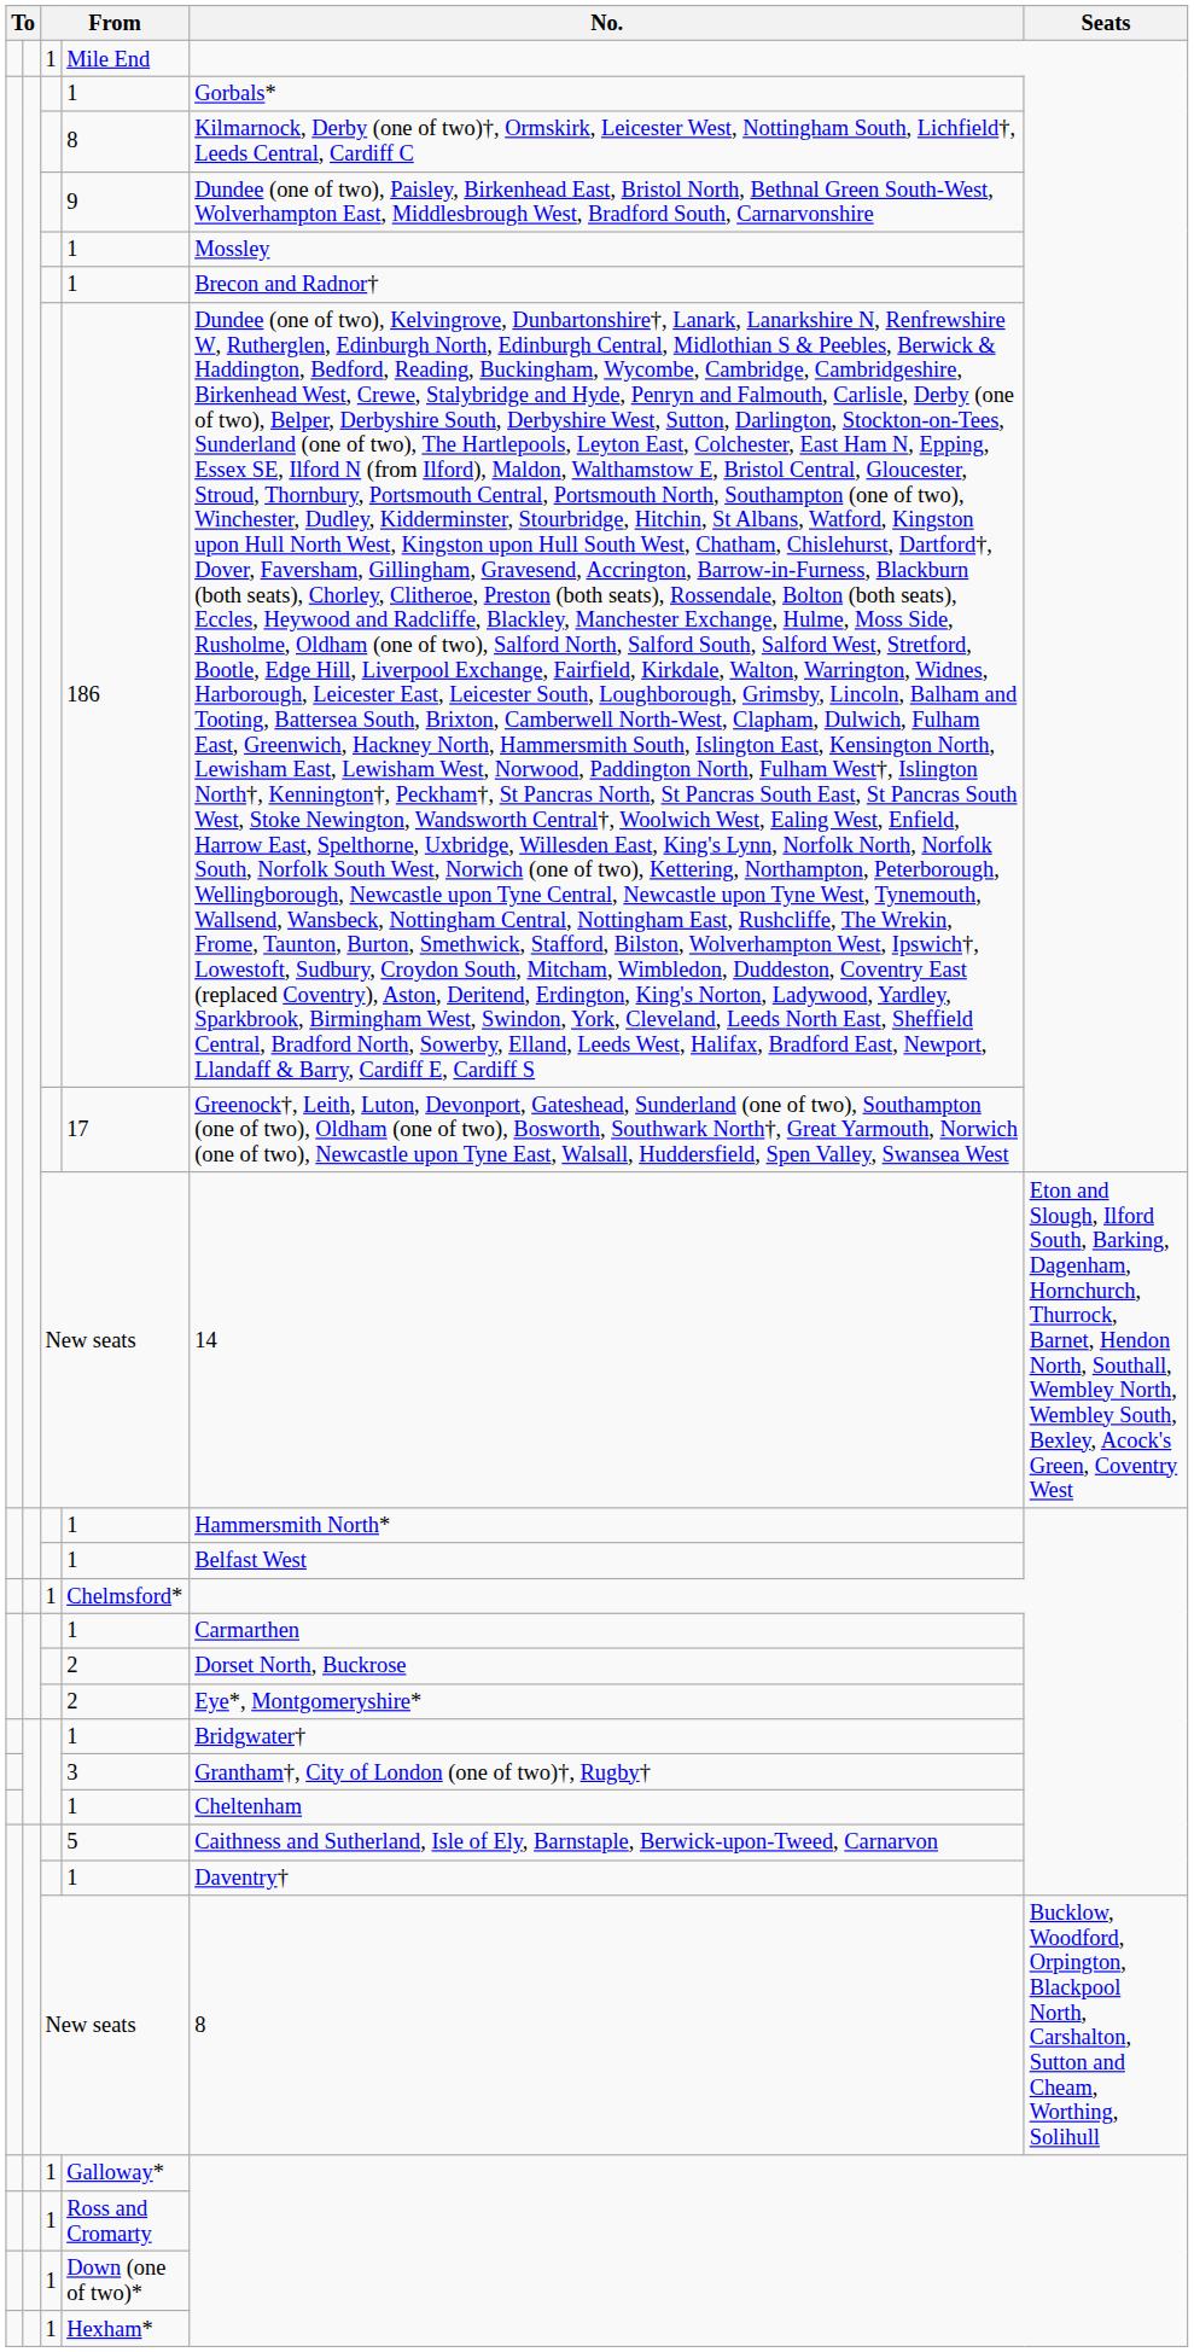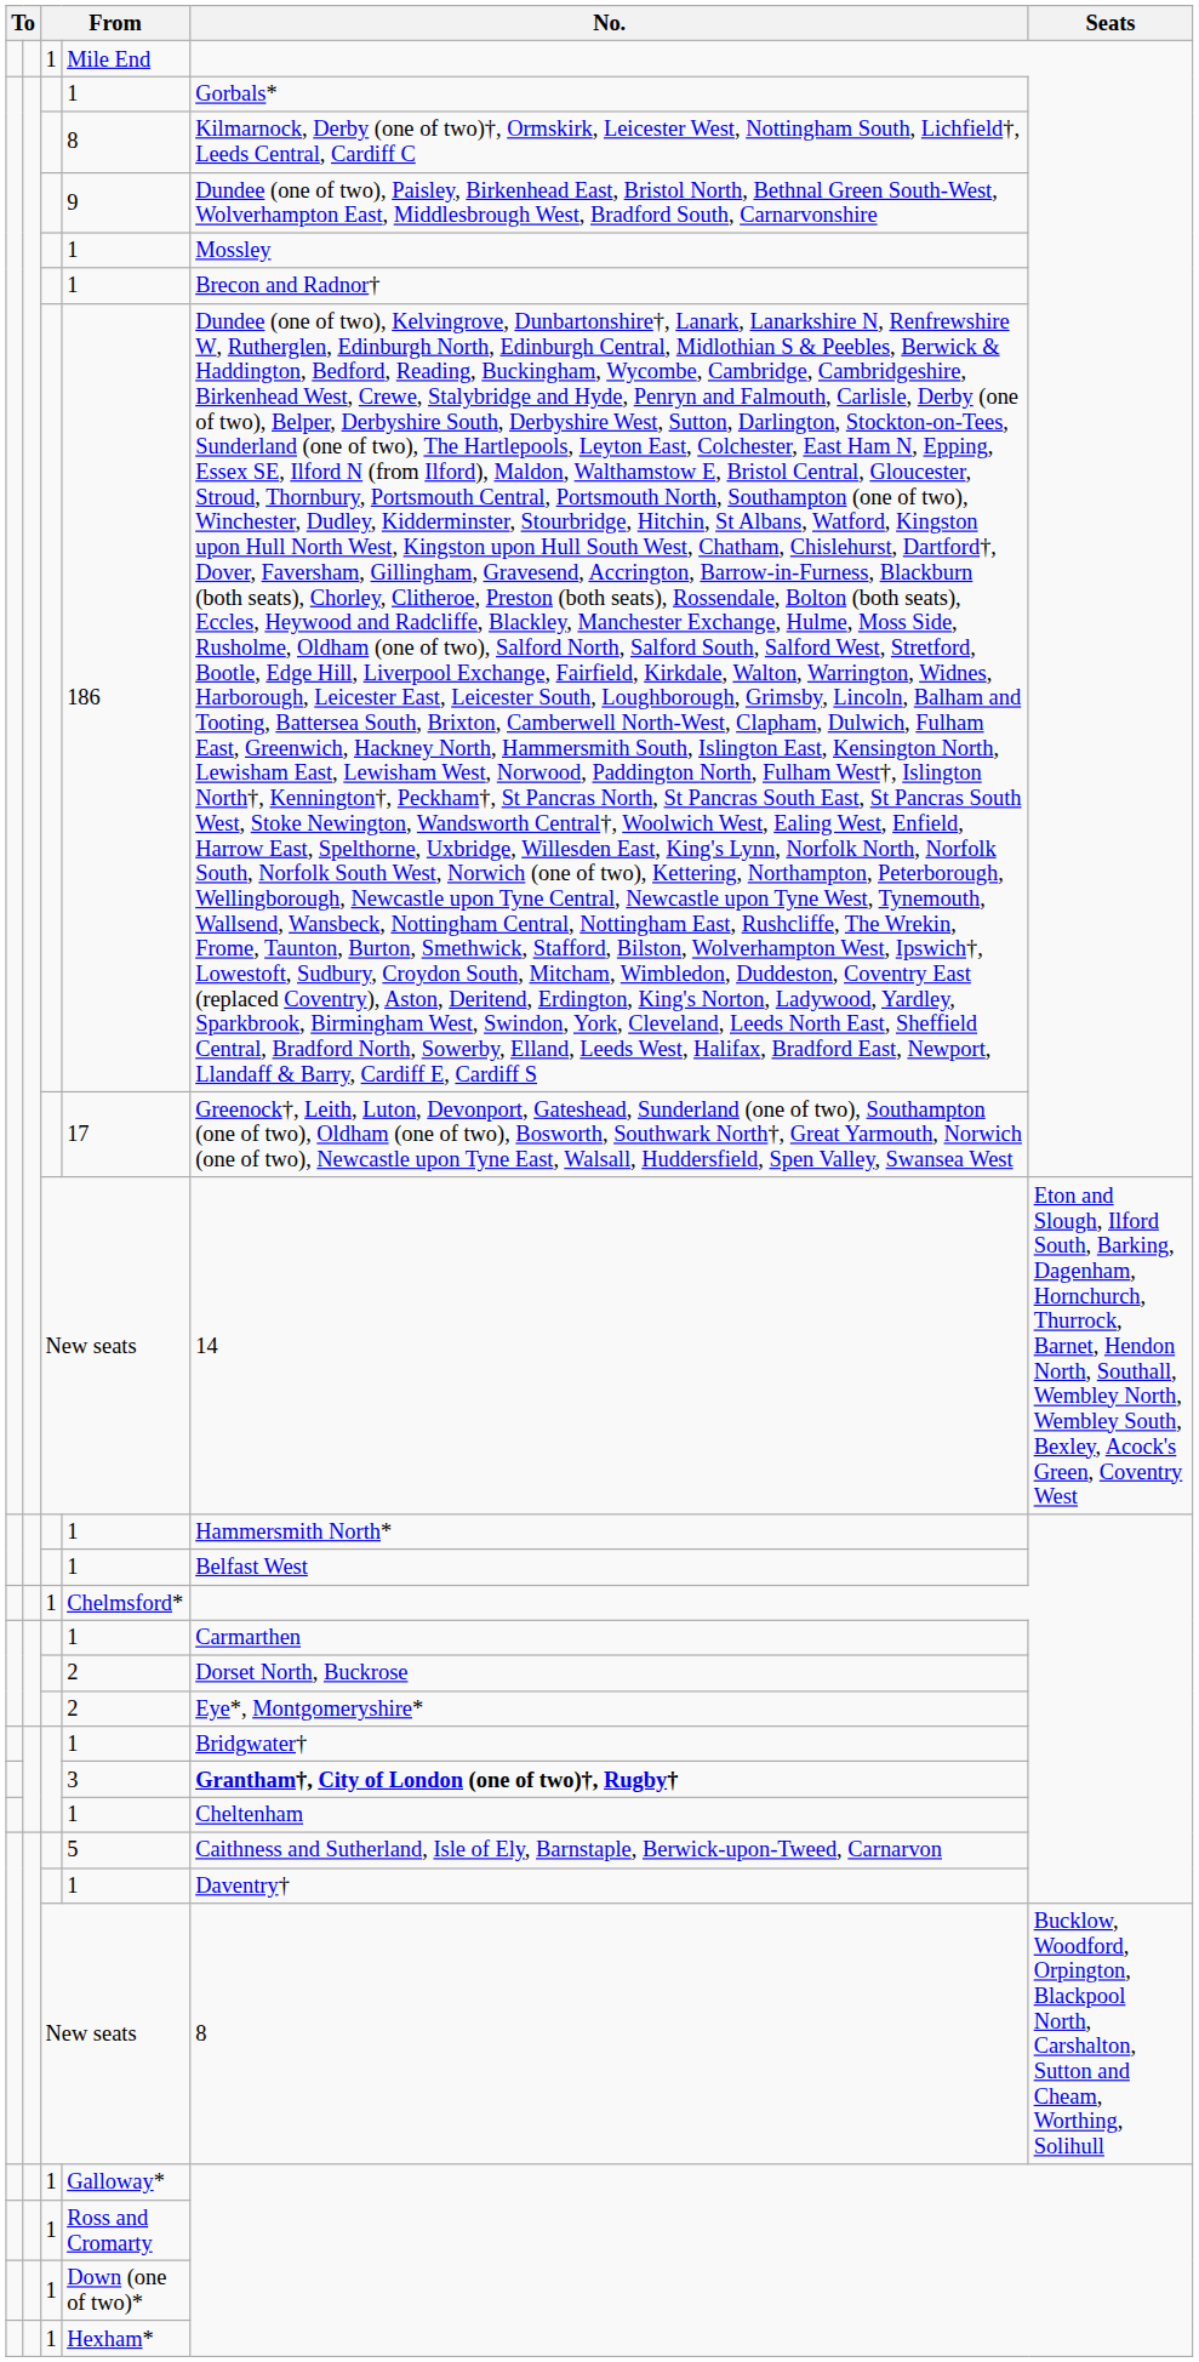3 | No.: normal -> bold
